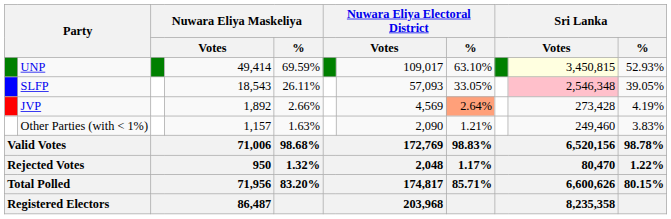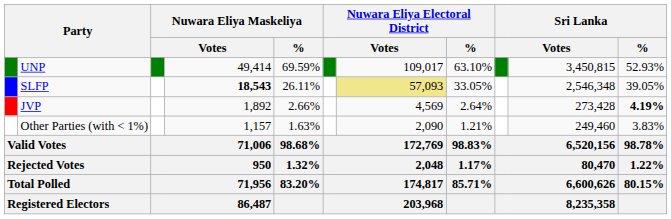UNP | column 10: lightyellow background -> no background
SLFP | column 4: normal -> bold
SLFP | column 7: no background -> khaki background
SLFP | column 10: pink background -> no background
JVP | Nuwara Eliya Electoral District / %: lightsalmon background -> no background
JVP | Sri Lanka / %: normal -> bold
